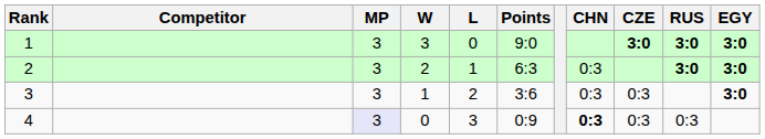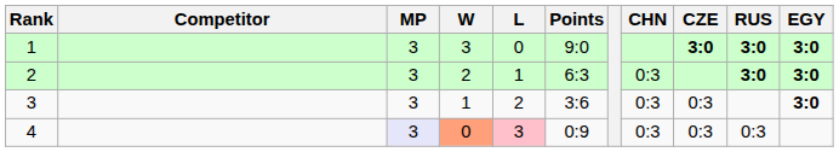4 | W: no background -> lightsalmon background
4 | L: no background -> pink background
4 | CHN: bold -> normal
